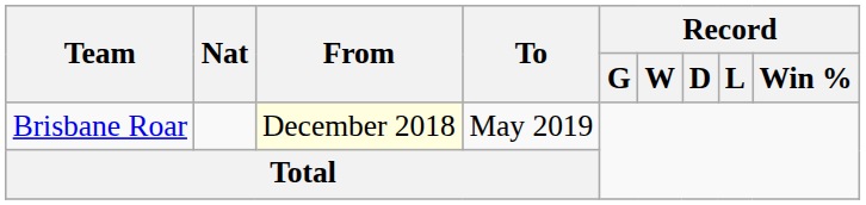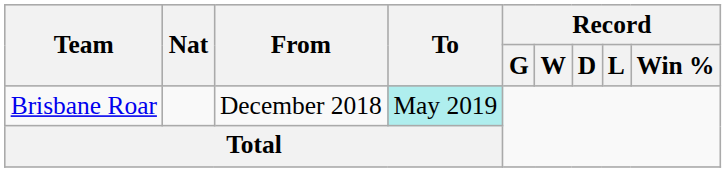Brisbane Roar | From: lightyellow background -> no background
Brisbane Roar | To: no background -> paleturquoise background
